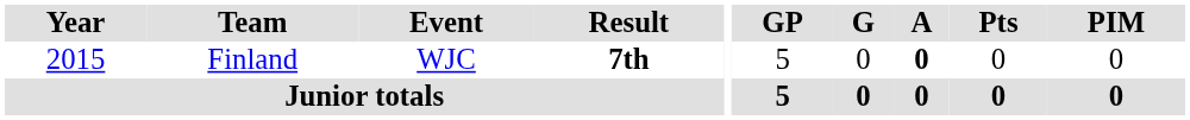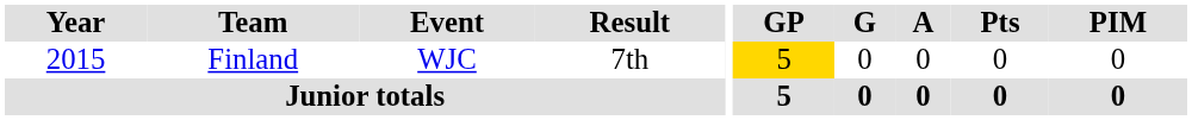Finland | Result: bold -> normal
Finland | GP: no background -> gold background
Finland | A: bold -> normal
